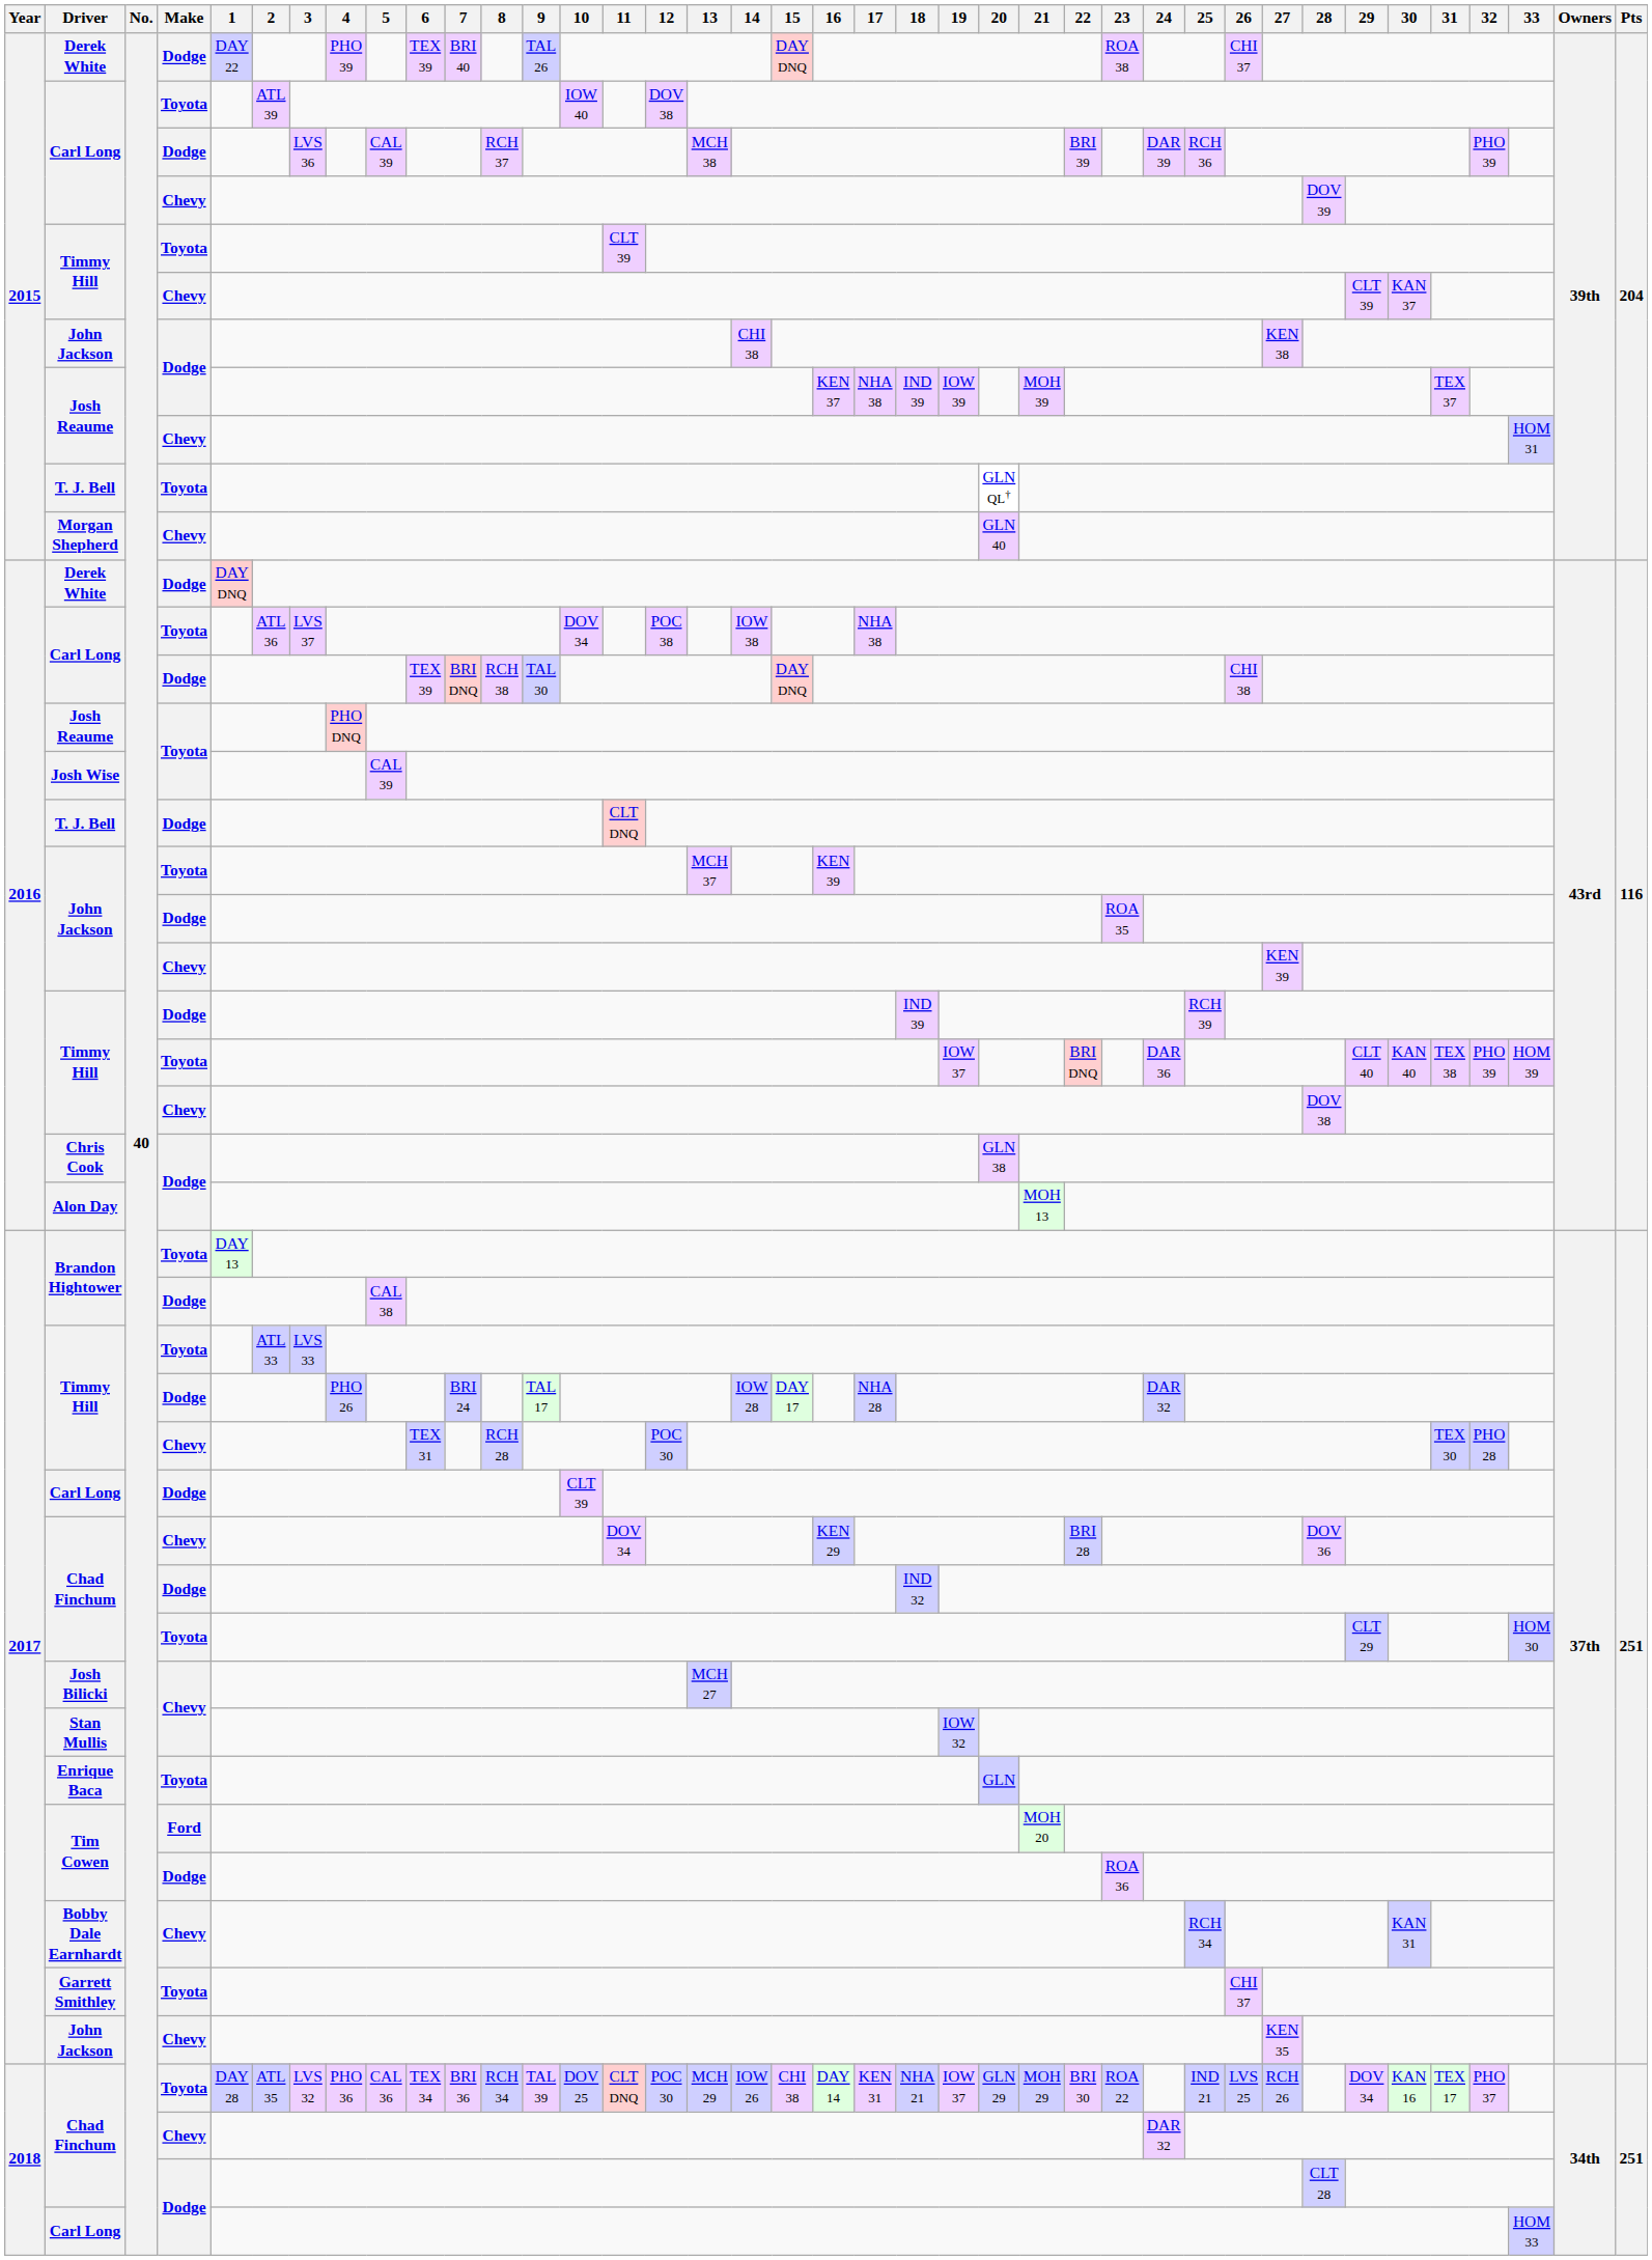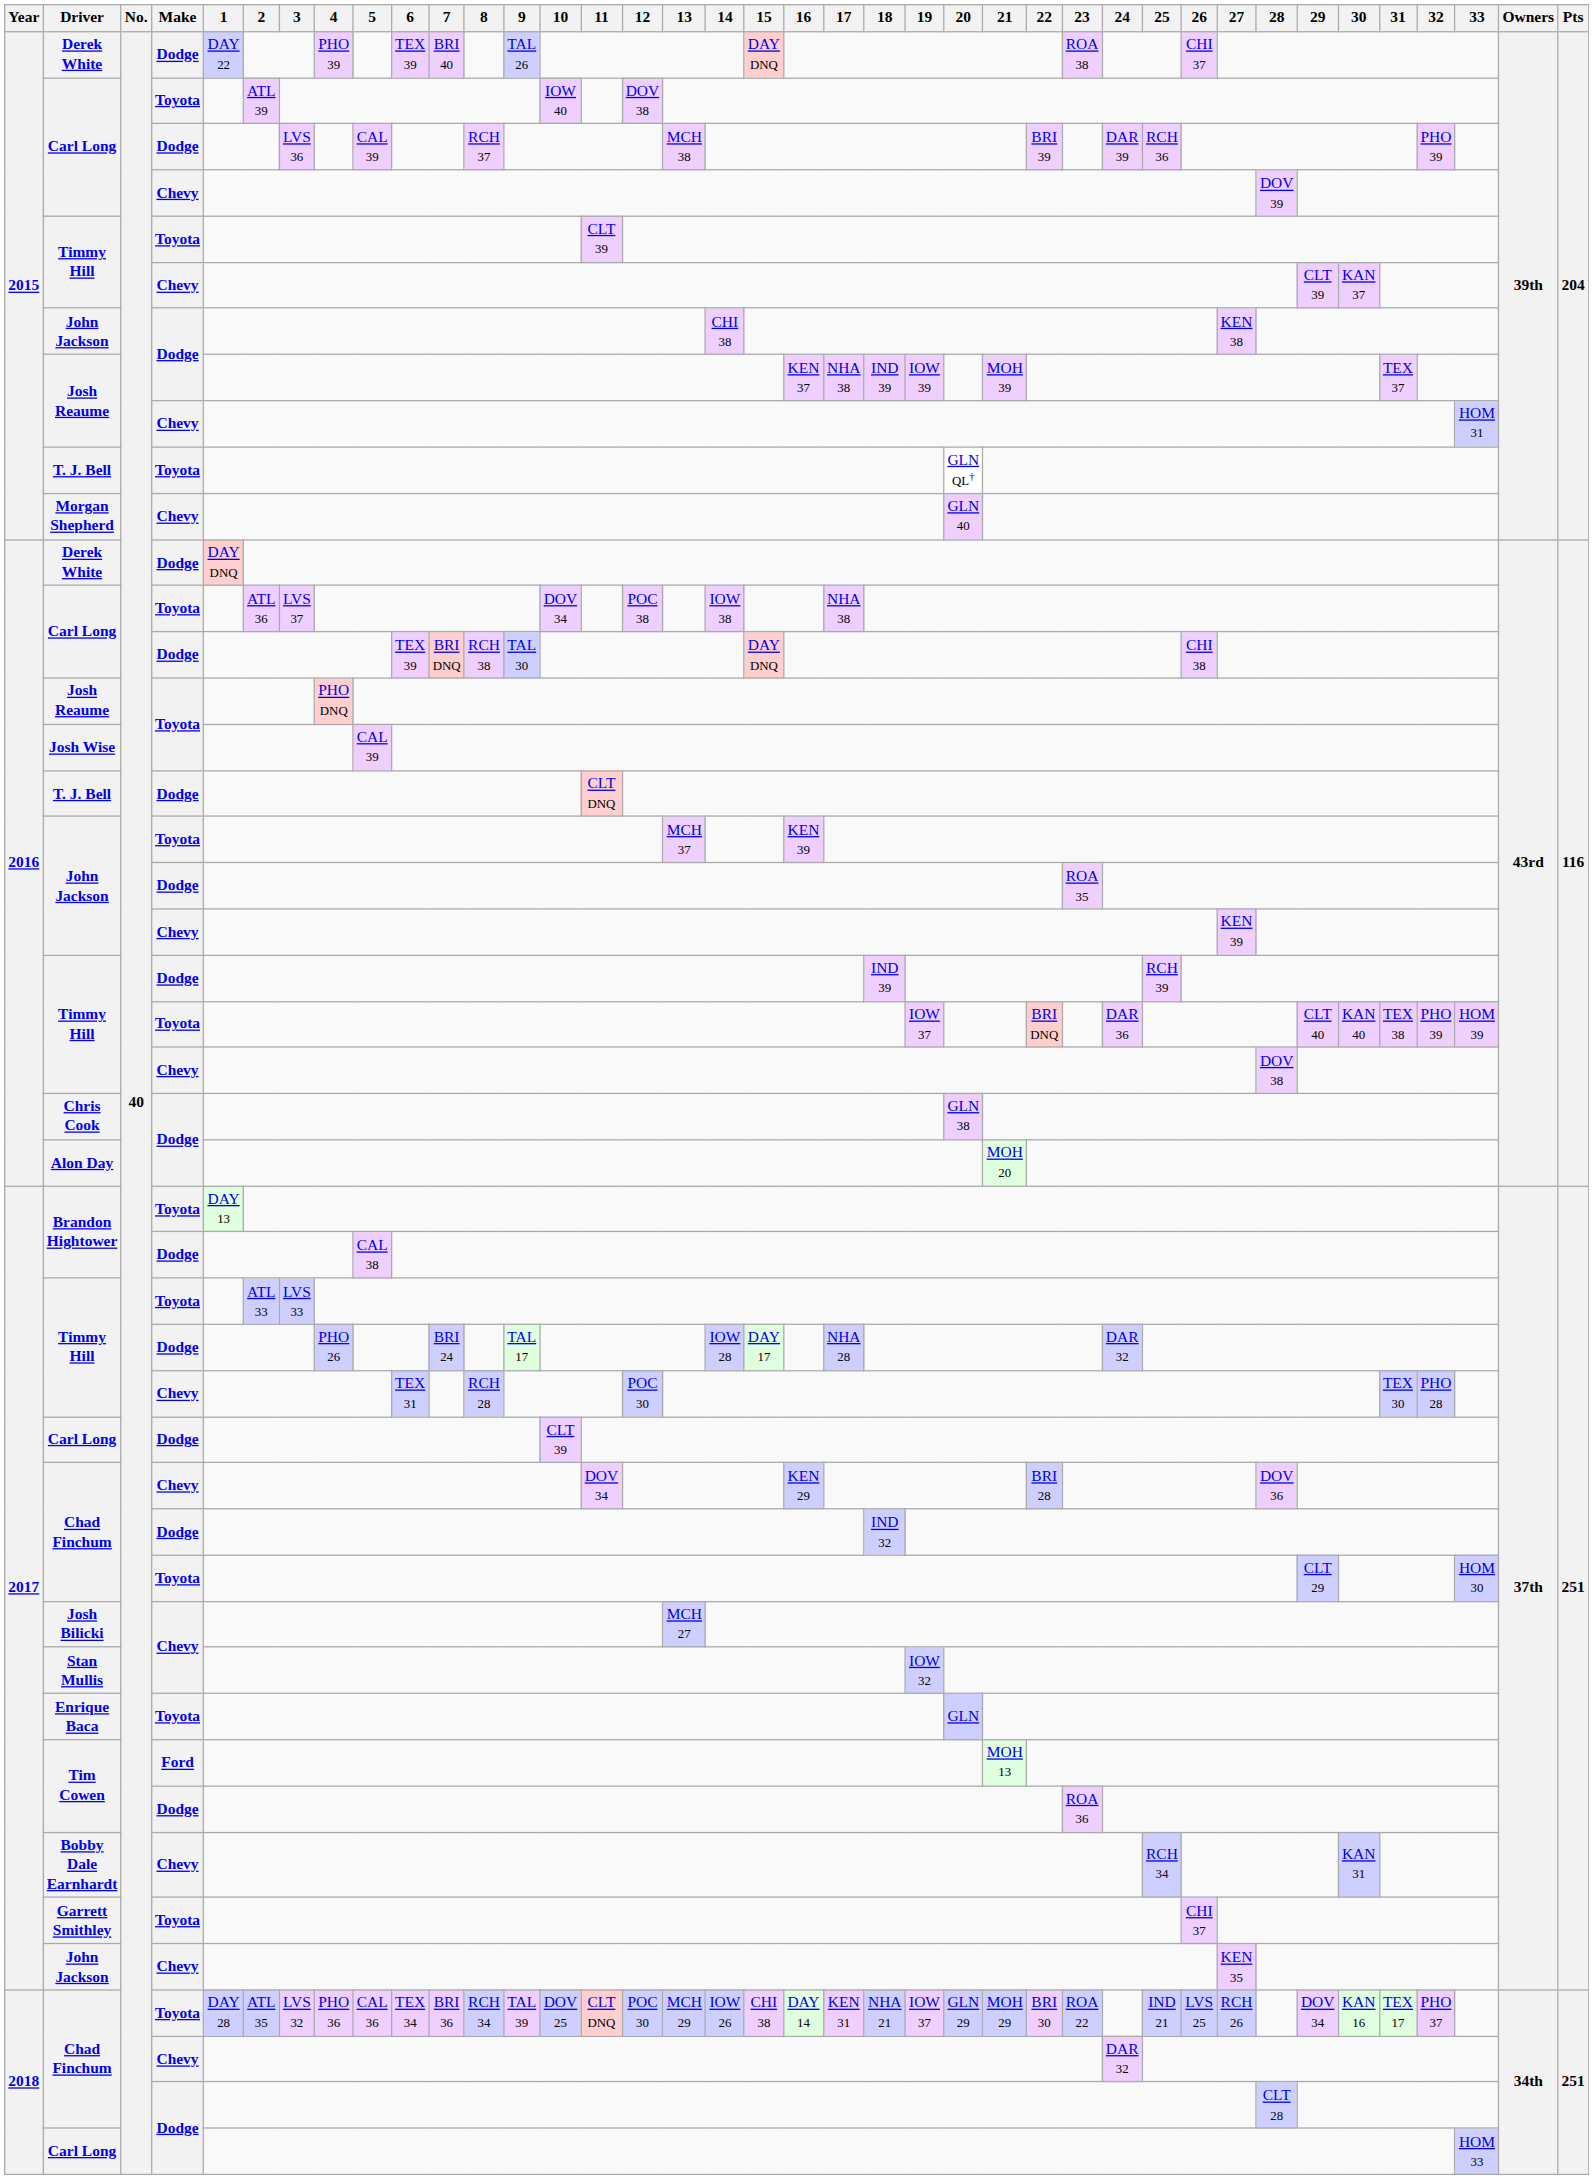Alon Day | 21: MOH 13 -> MOH 20
Tim Cowen / Ford | 21: MOH 20 -> MOH 13
